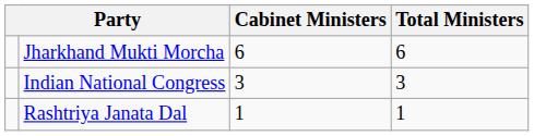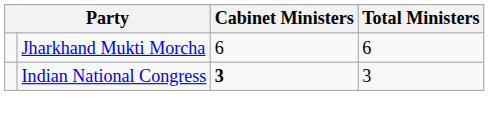Indian National Congress | Cabinet Ministers: normal -> bold
- row: Rashtriya Janata Dal | 1 | 1
